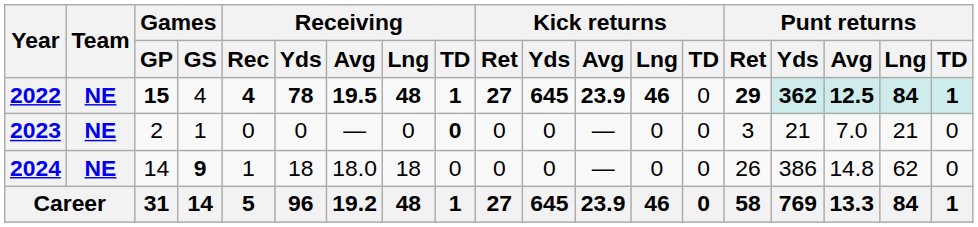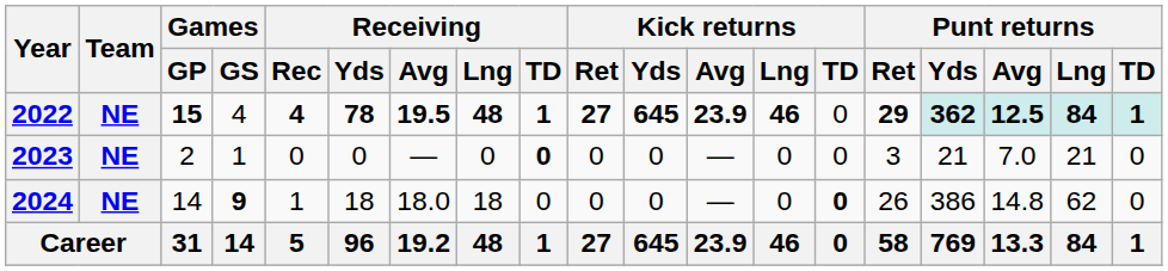2024 | Kick returns / TD: normal -> bold
